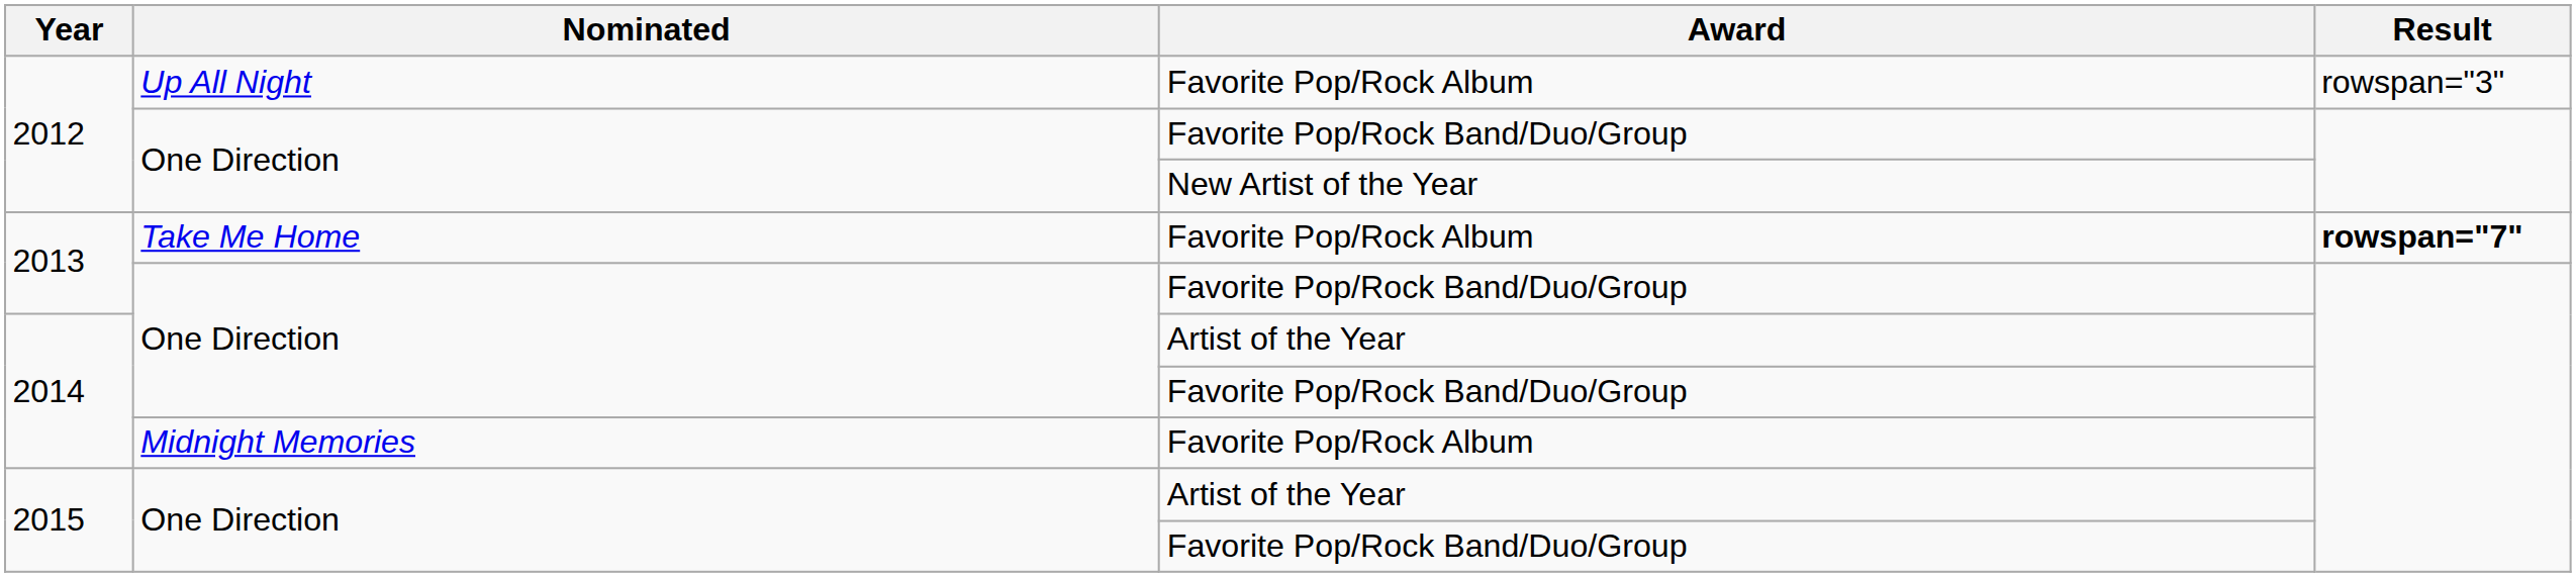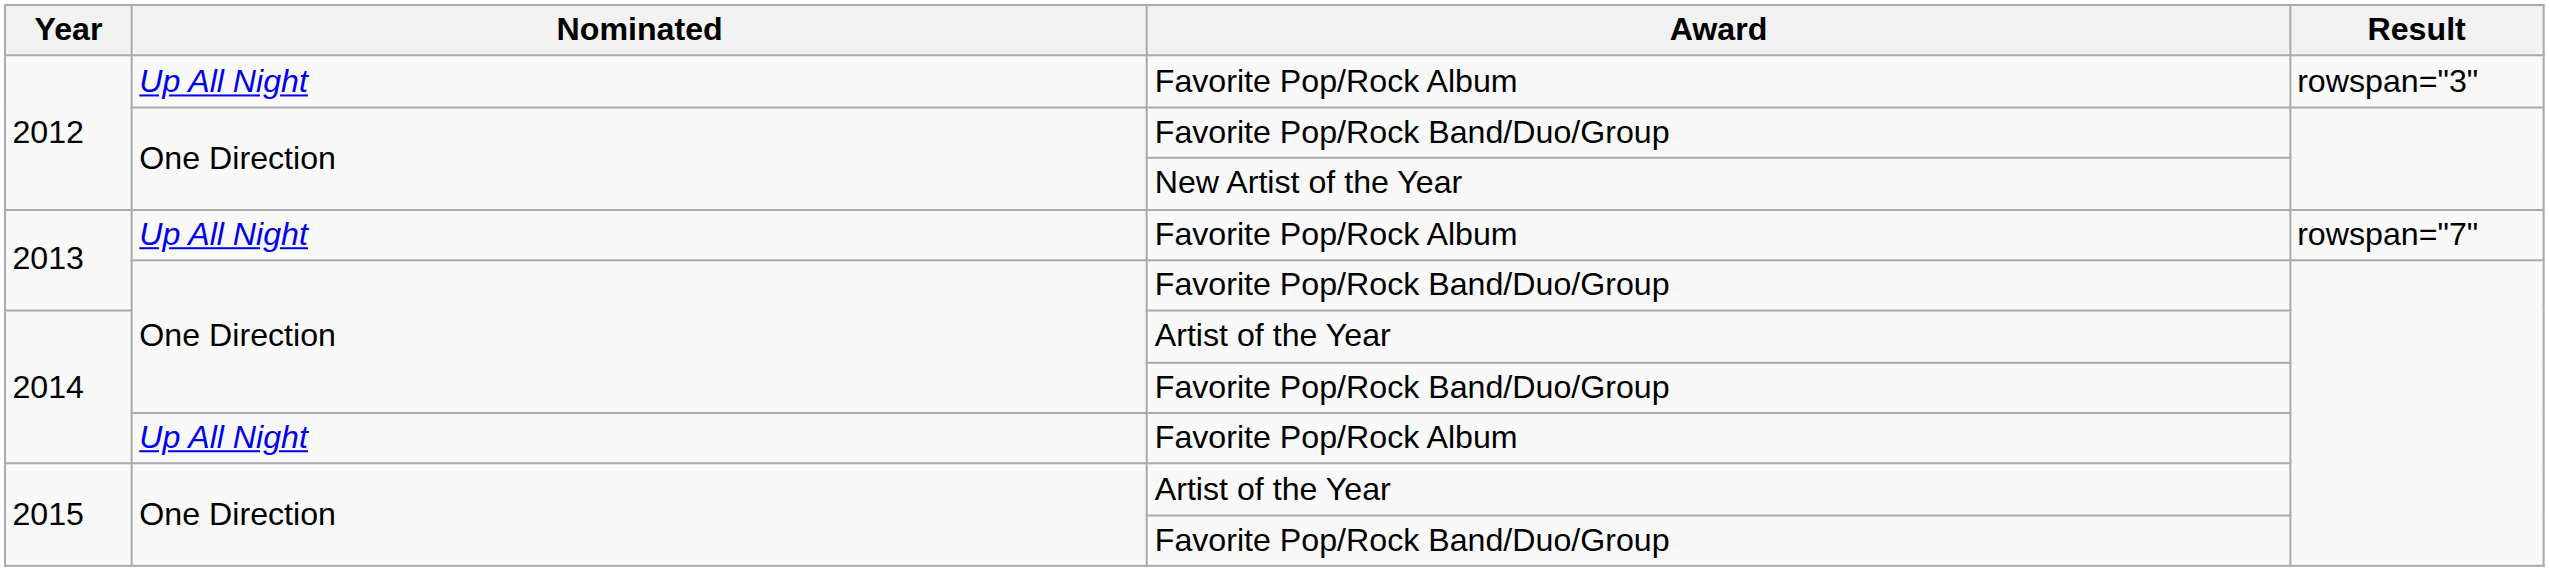2013 / Favorite Pop/Rock Album | Nominated: Take Me Home -> Up All Night
2013 / Favorite Pop/Rock Album | Result: bold -> normal
2014 / Favorite Pop/Rock Album | Nominated: Midnight Memories -> Up All Night
